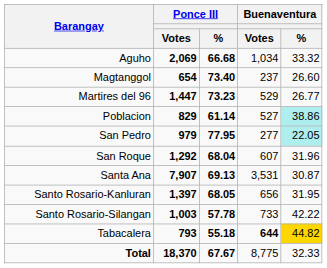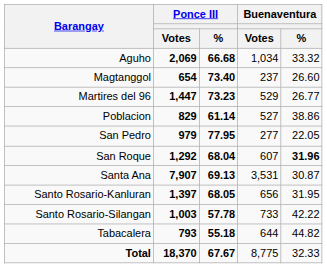Poblacion | Buenaventura / %: paleturquoise background -> no background
San Pedro | Buenaventura / %: paleturquoise background -> no background
San Roque | Buenaventura / %: normal -> bold
Tabacalera | Buenaventura / Votes: bold -> normal
Tabacalera | Buenaventura / %: gold background -> no background
